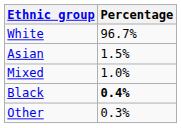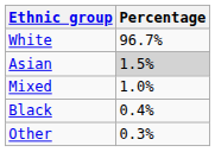Asian | Percentage: no background -> lightgrey background
Black | Percentage: bold -> normal
